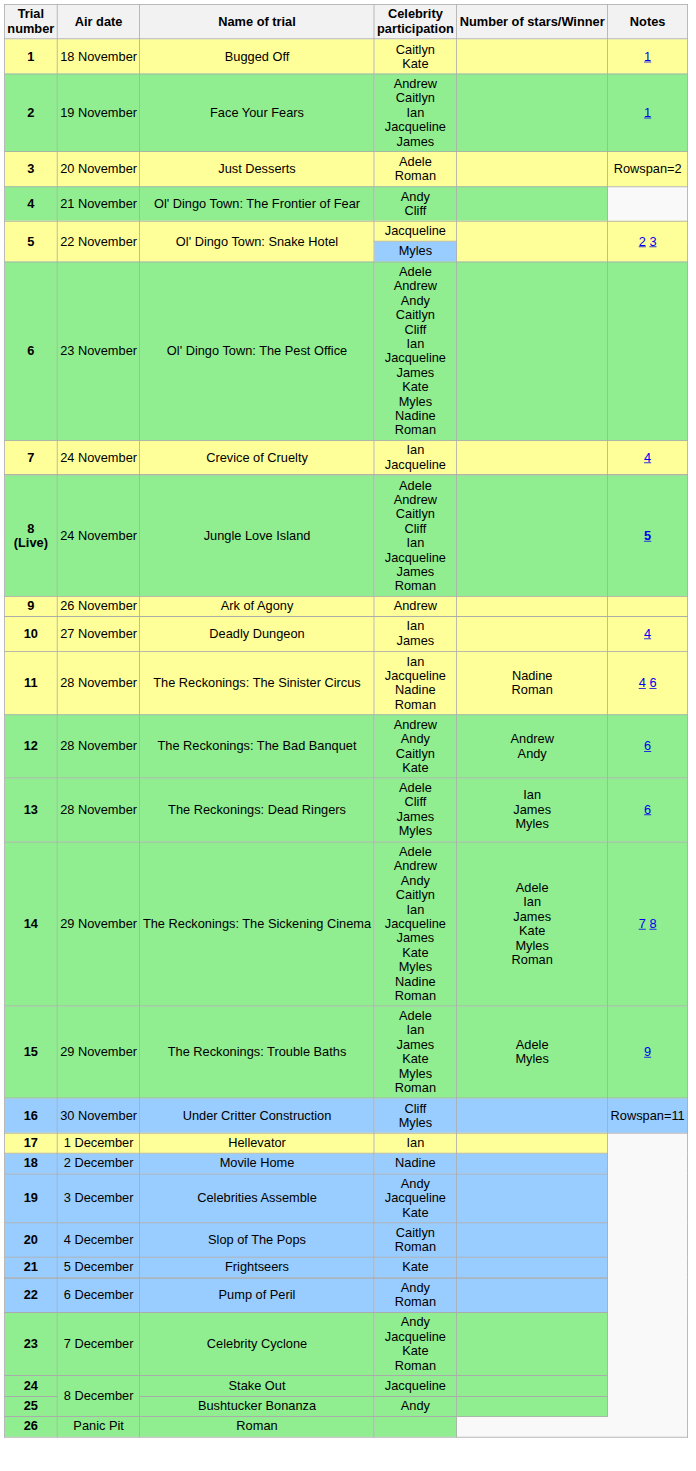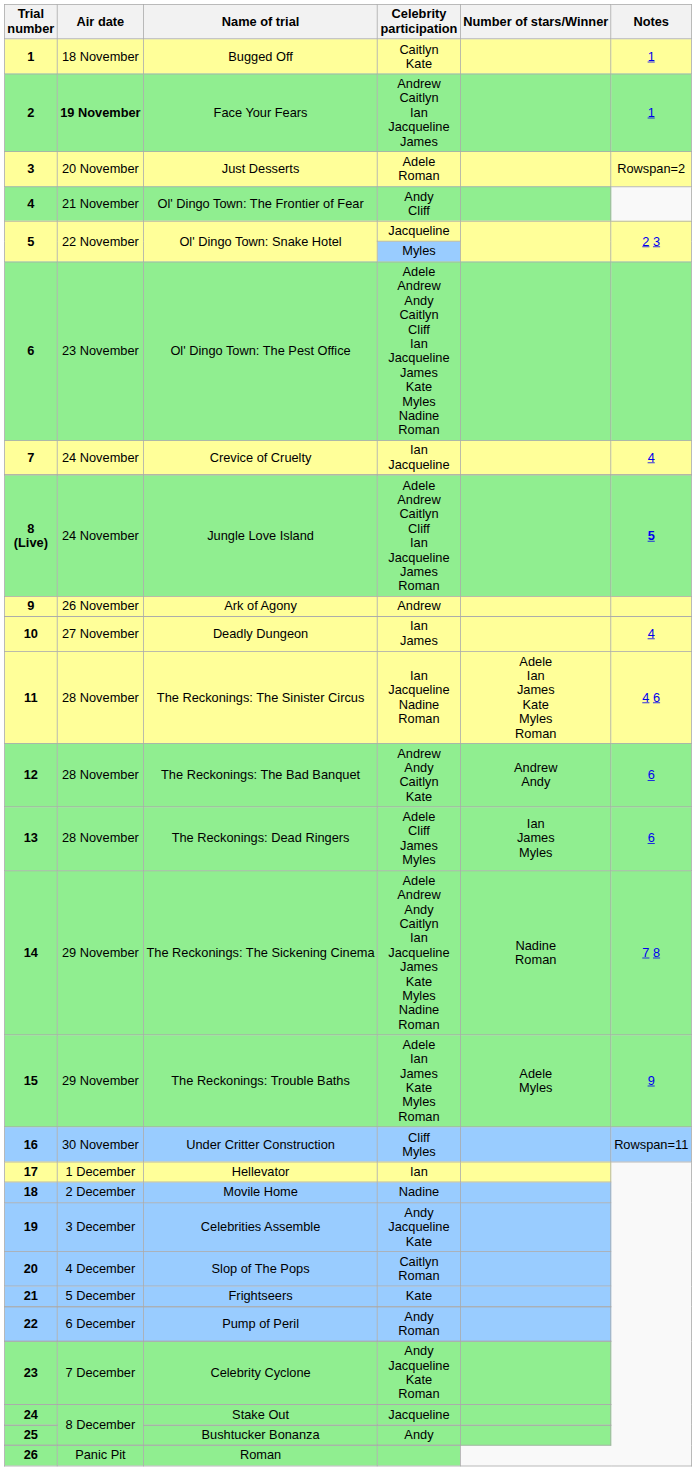Face Your Fears | Air date: normal -> bold
The Reckonings: The Sinister Circus | Number of stars/Winner: Nadine Roman -> Adele Ian James Kate Myles Roman
The Reckonings: The Sickening Cinema | Number of stars/Winner: Adele Ian James Kate Myles Roman -> Nadine Roman
